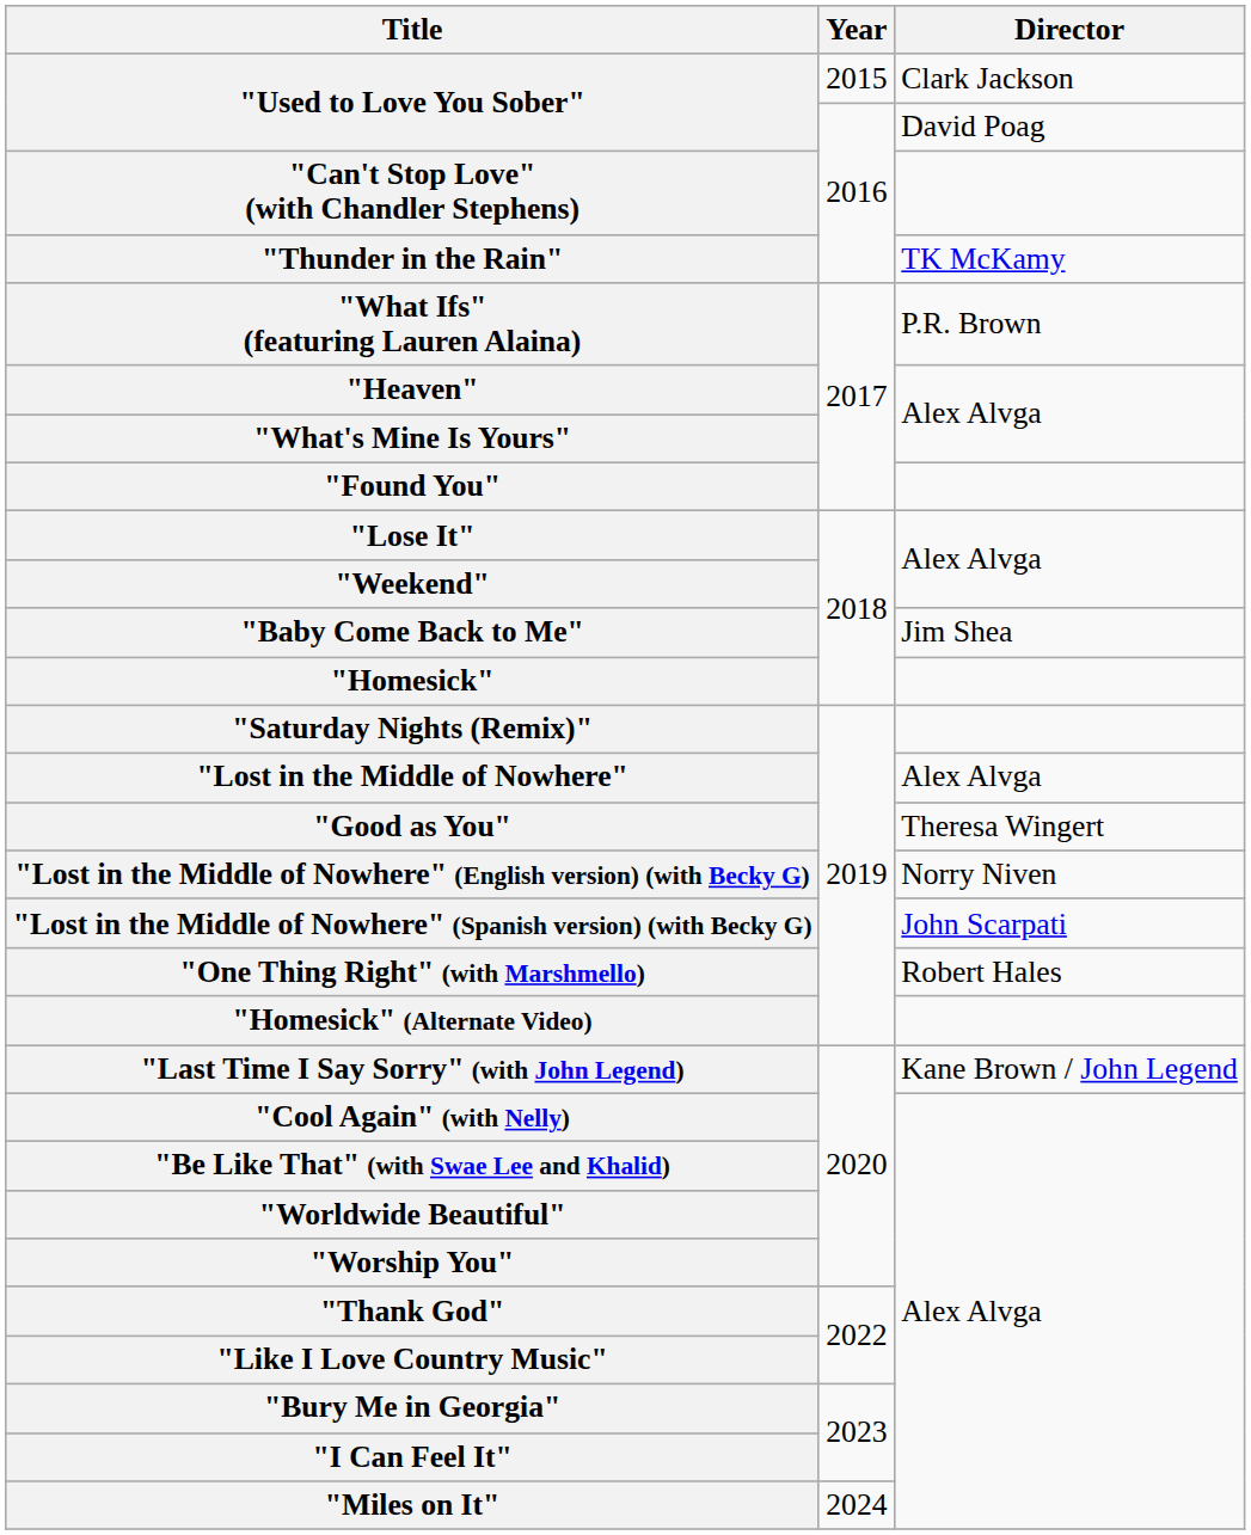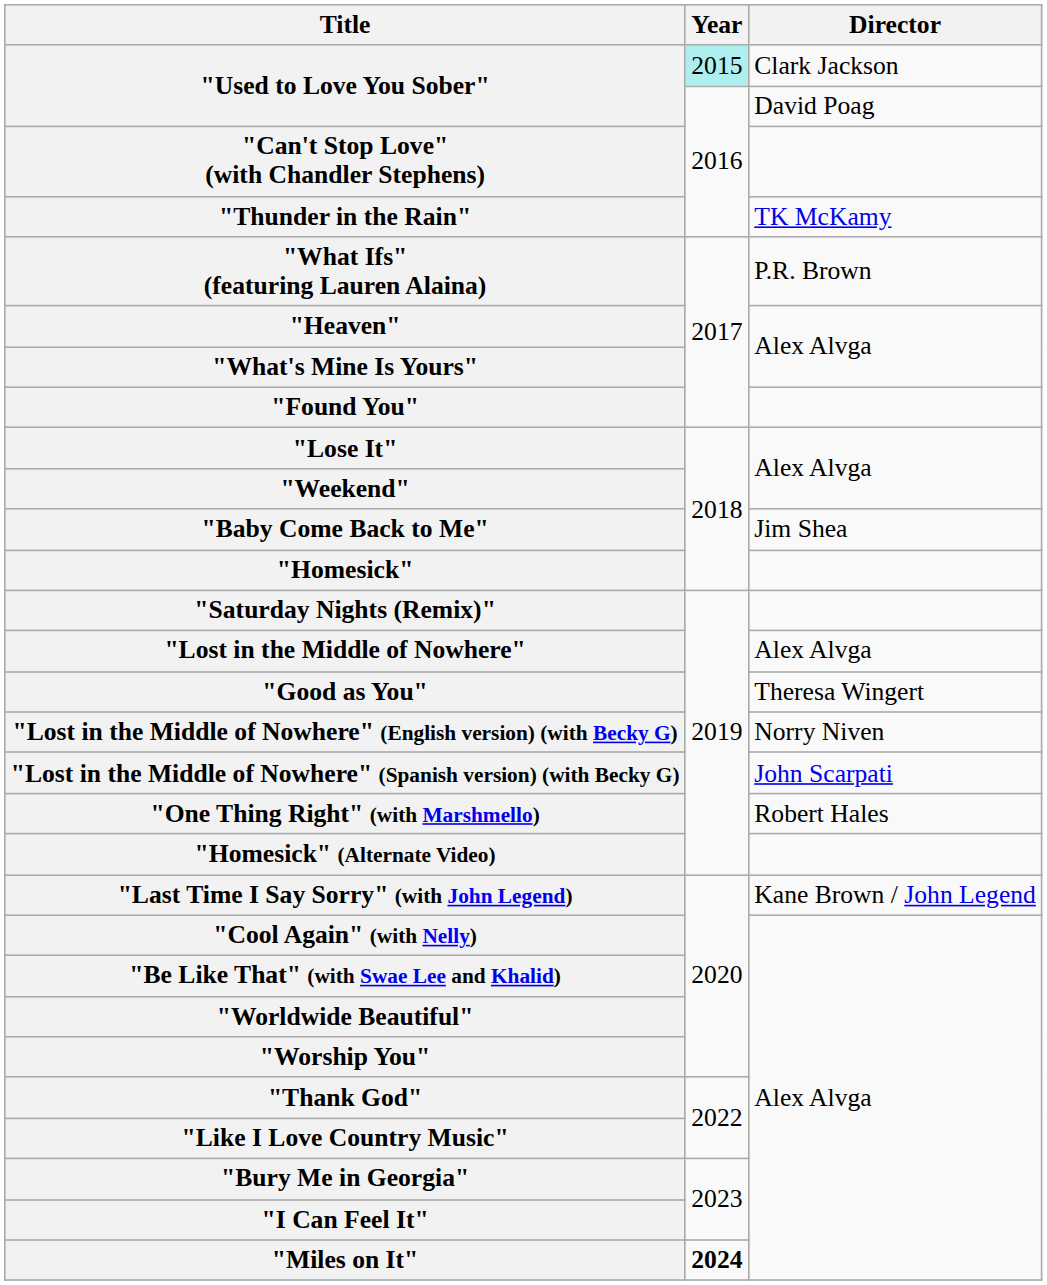"Used to Love You Sober" / Clark Jackson | Year: no background -> paleturquoise background
"Miles on It" | Year: normal -> bold
